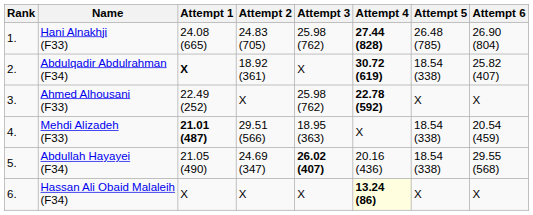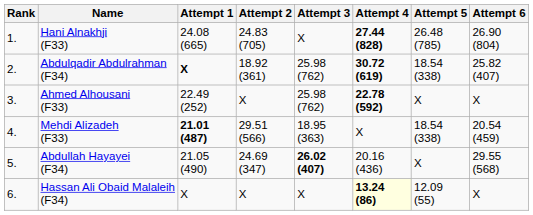Hani Alnakhji (F33) | Attempt 3: 25.98 (762) -> X
Abdulqadir Abdulrahman (F34) | Attempt 3: X -> 25.98 (762)
Abdullah Hayayei (F34) | Attempt 5: 18.54 (338) -> X
Hassan Ali Obaid Malaleih (F34) | Attempt 5: X -> 12.09 (55)
